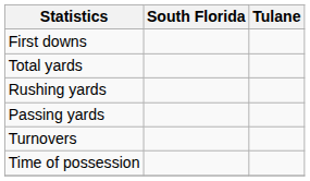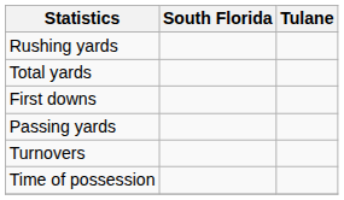rows swapped: First downs <-> Rushing yards
